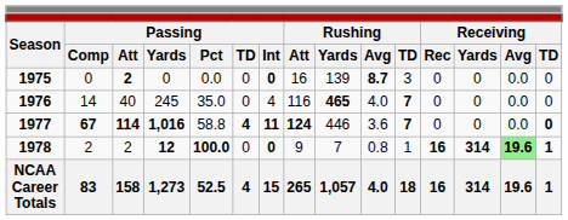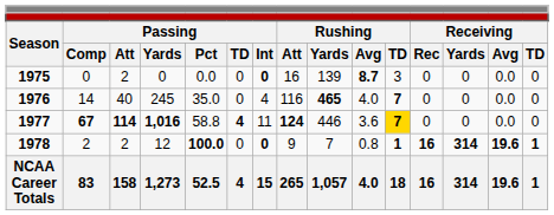1975 | column 3: bold -> normal
1977 | column 7: bold -> normal
1977 | column 11: no background -> gold background
1977 | column 15: bold -> normal
1978 | column 4: bold -> normal
1978 | column 11: normal -> bold
1978 | column 14: lightgreen background -> no background
